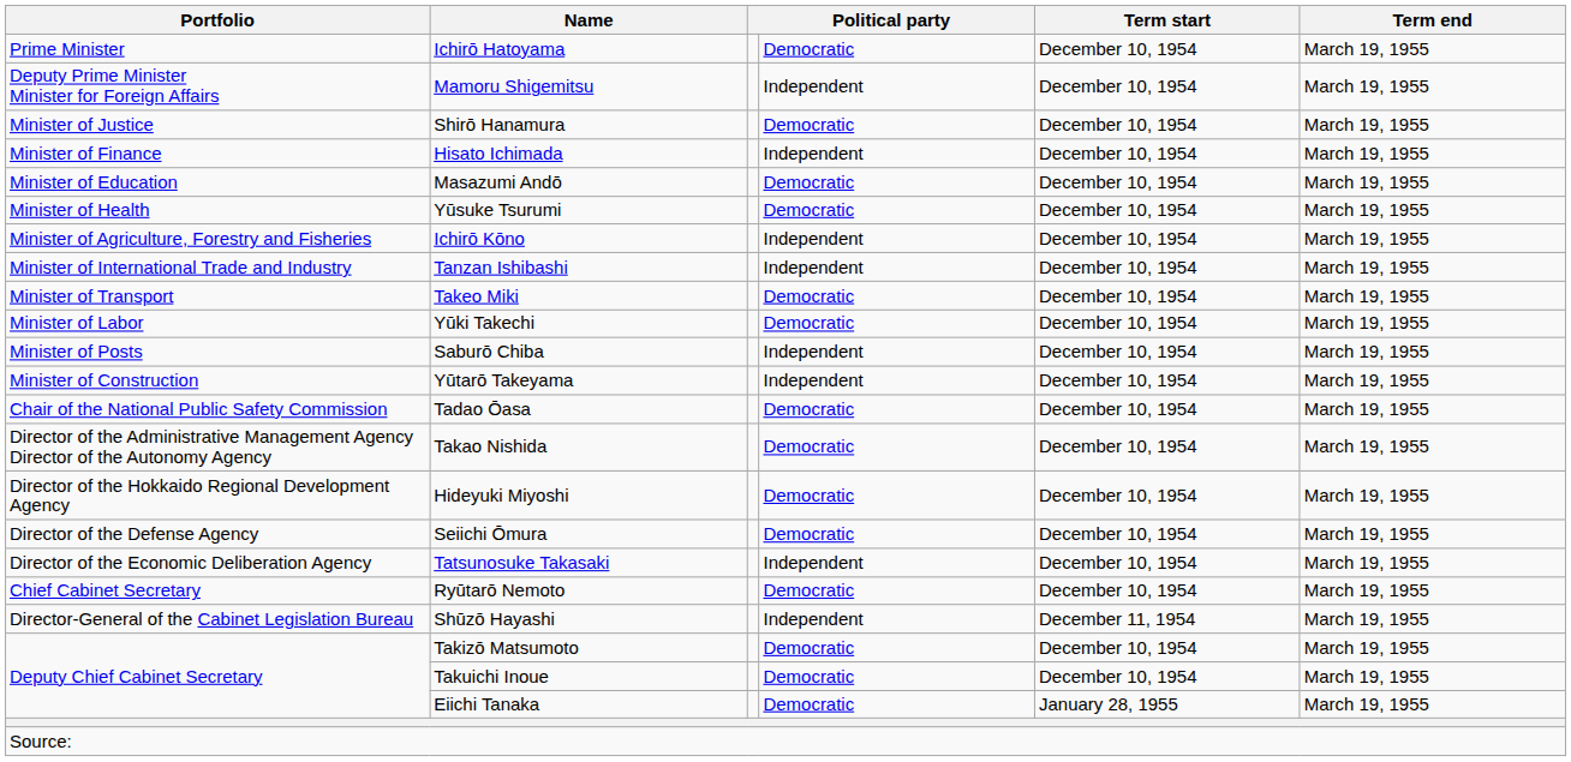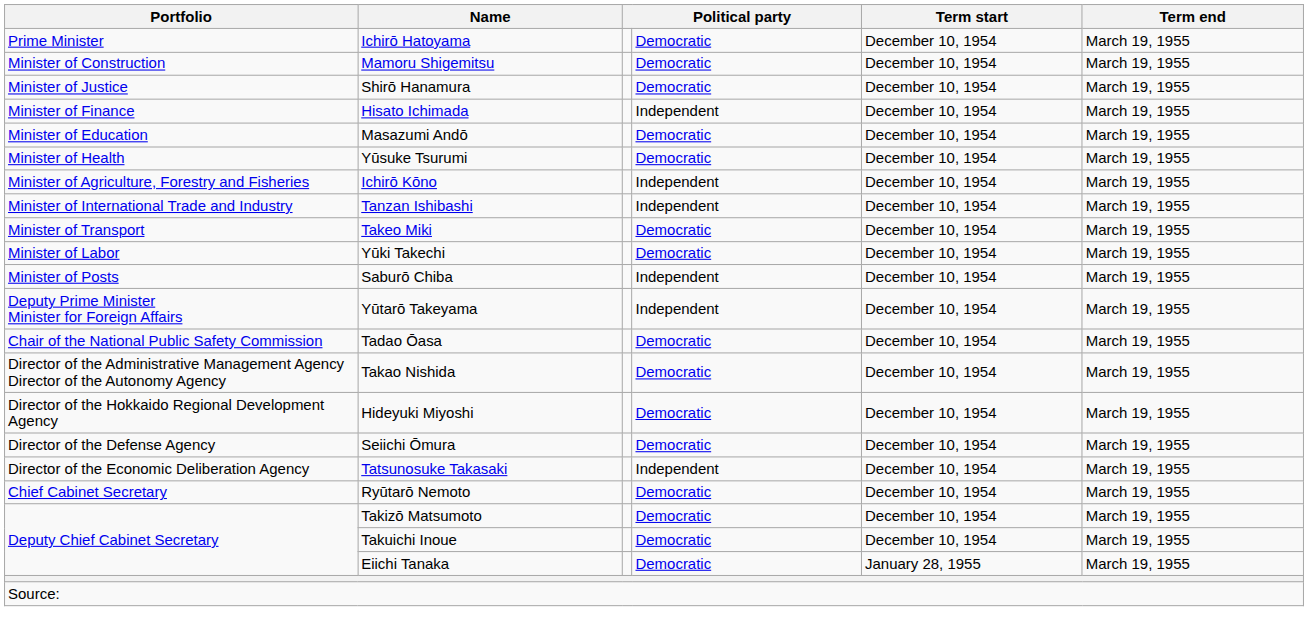Mamoru Shigemitsu | Portfolio: Deputy Prime Minister Minister for Foreign Affairs -> Minister of Construction
Mamoru Shigemitsu | column 4: Independent -> Democratic
Yūtarō Takeyama | Portfolio: Minister of Construction -> Deputy Prime Minister Minister for Foreign Affairs
- row: Director-General of the Cabinet Legislation Bureau | Shūzō Hayashi | Independent | December 11, 1954 | March 19, 1955
